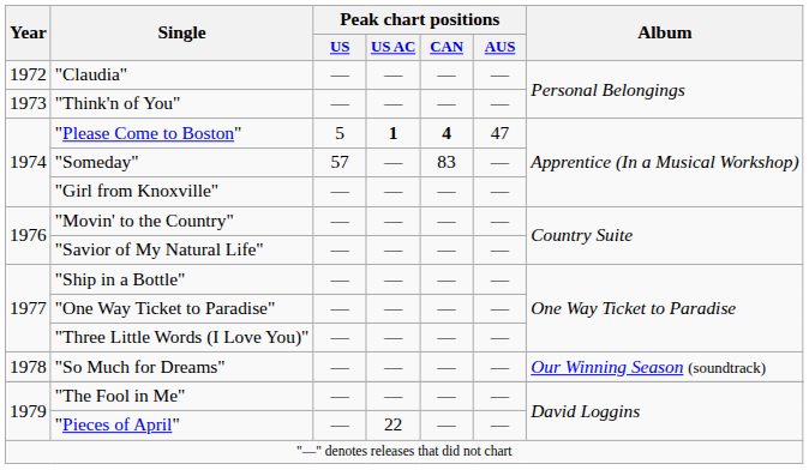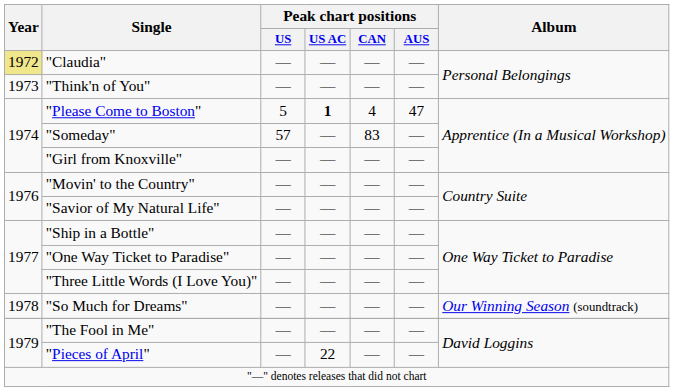"Claudia" | Year: no background -> khaki background
"Please Come to Boston" | Peak chart positions / CAN: bold -> normal
